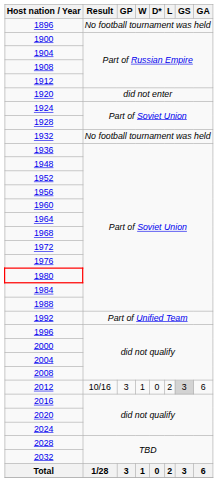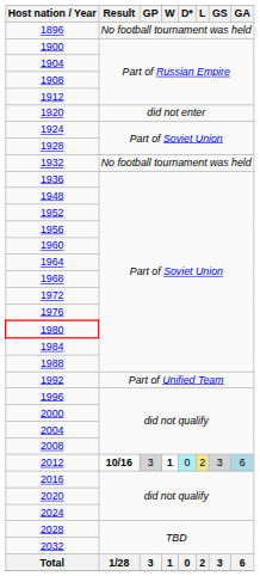2012 | Result: normal -> bold
2012 | GP: no background -> lightgrey background
2012 | W: normal -> bold
2012 | D*: no background -> paleturquoise background
2012 | L: no background -> khaki background
2012 | GA: no background -> lightblue background
